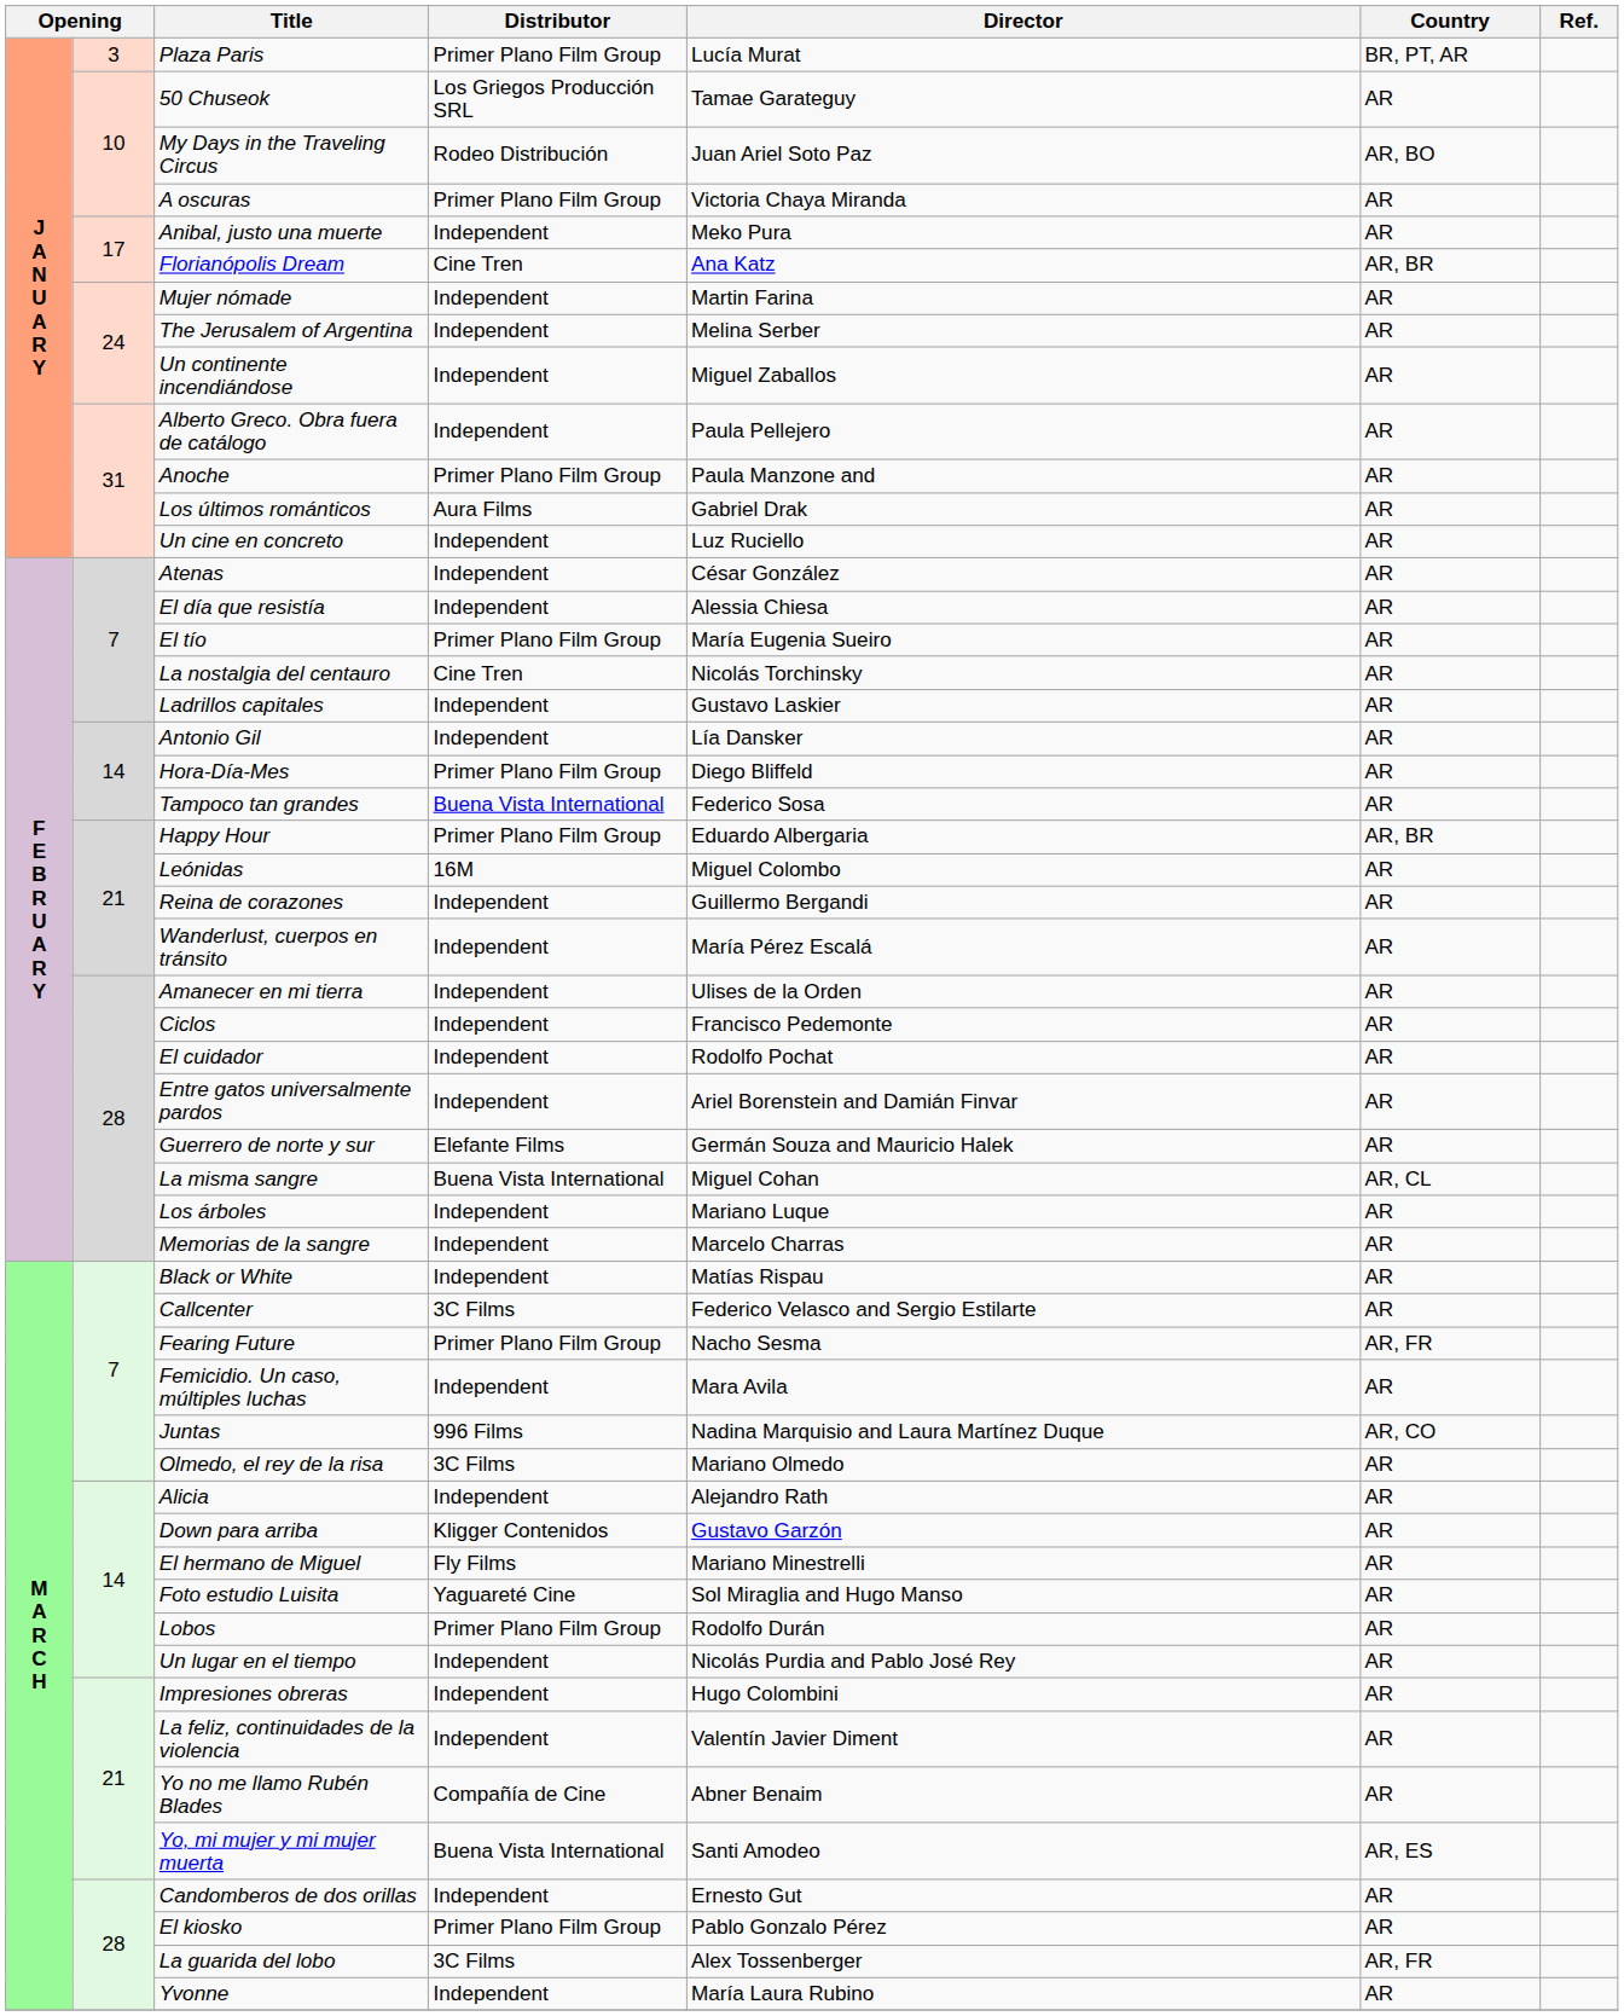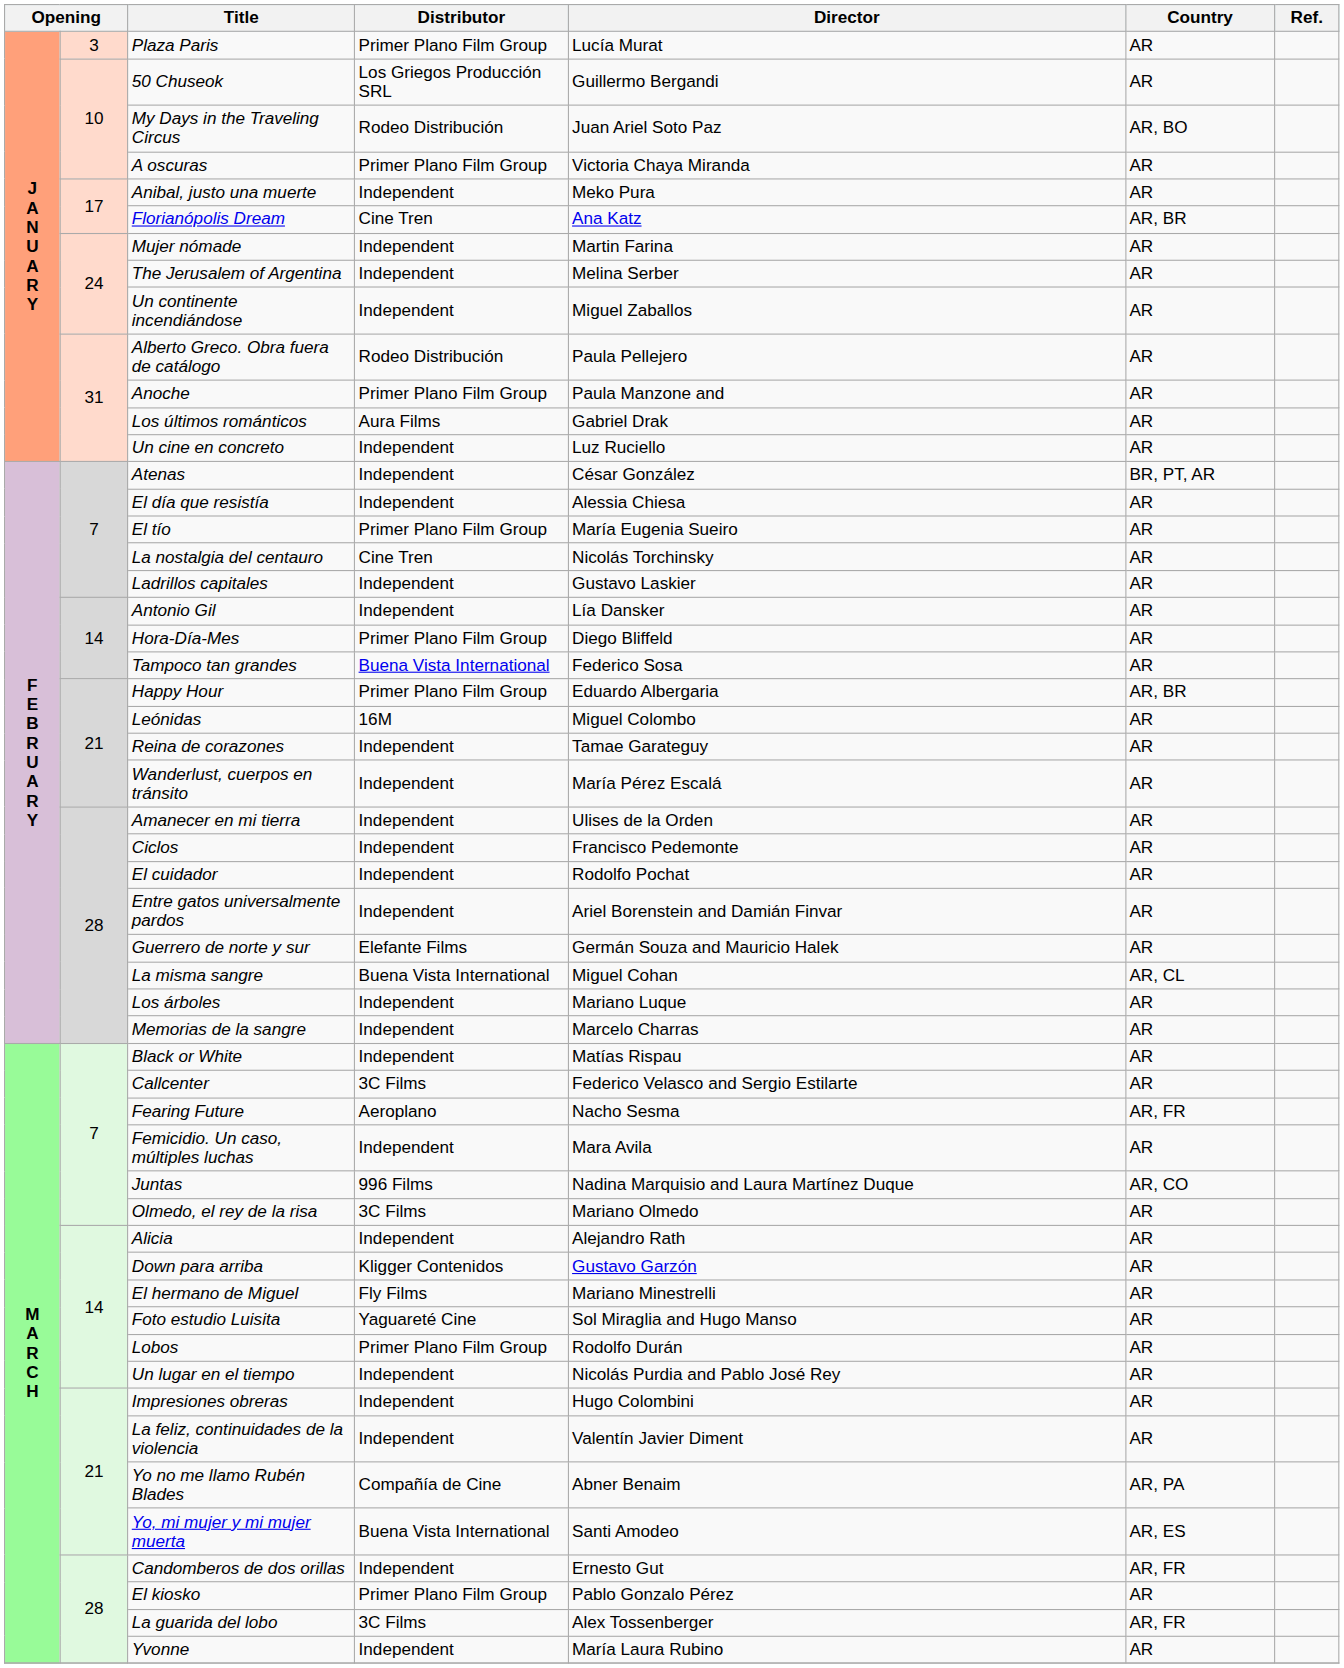Plaza Paris | Country: BR, PT, AR -> AR
50 Chuseok | Director: Tamae Garateguy -> Guillermo Bergandi
Alberto Greco. Obra fuera de catálogo | Distributor: Independent -> Rodeo Distribución
Atenas | Country: AR -> BR, PT, AR
Reina de corazones | Director: Guillermo Bergandi -> Tamae Garateguy
Fearing Future | Distributor: Primer Plano Film Group -> Aeroplano
Yo no me llamo Rubén Blades | Country: AR -> AR, PA
Candomberos de dos orillas | Country: AR -> AR, FR
